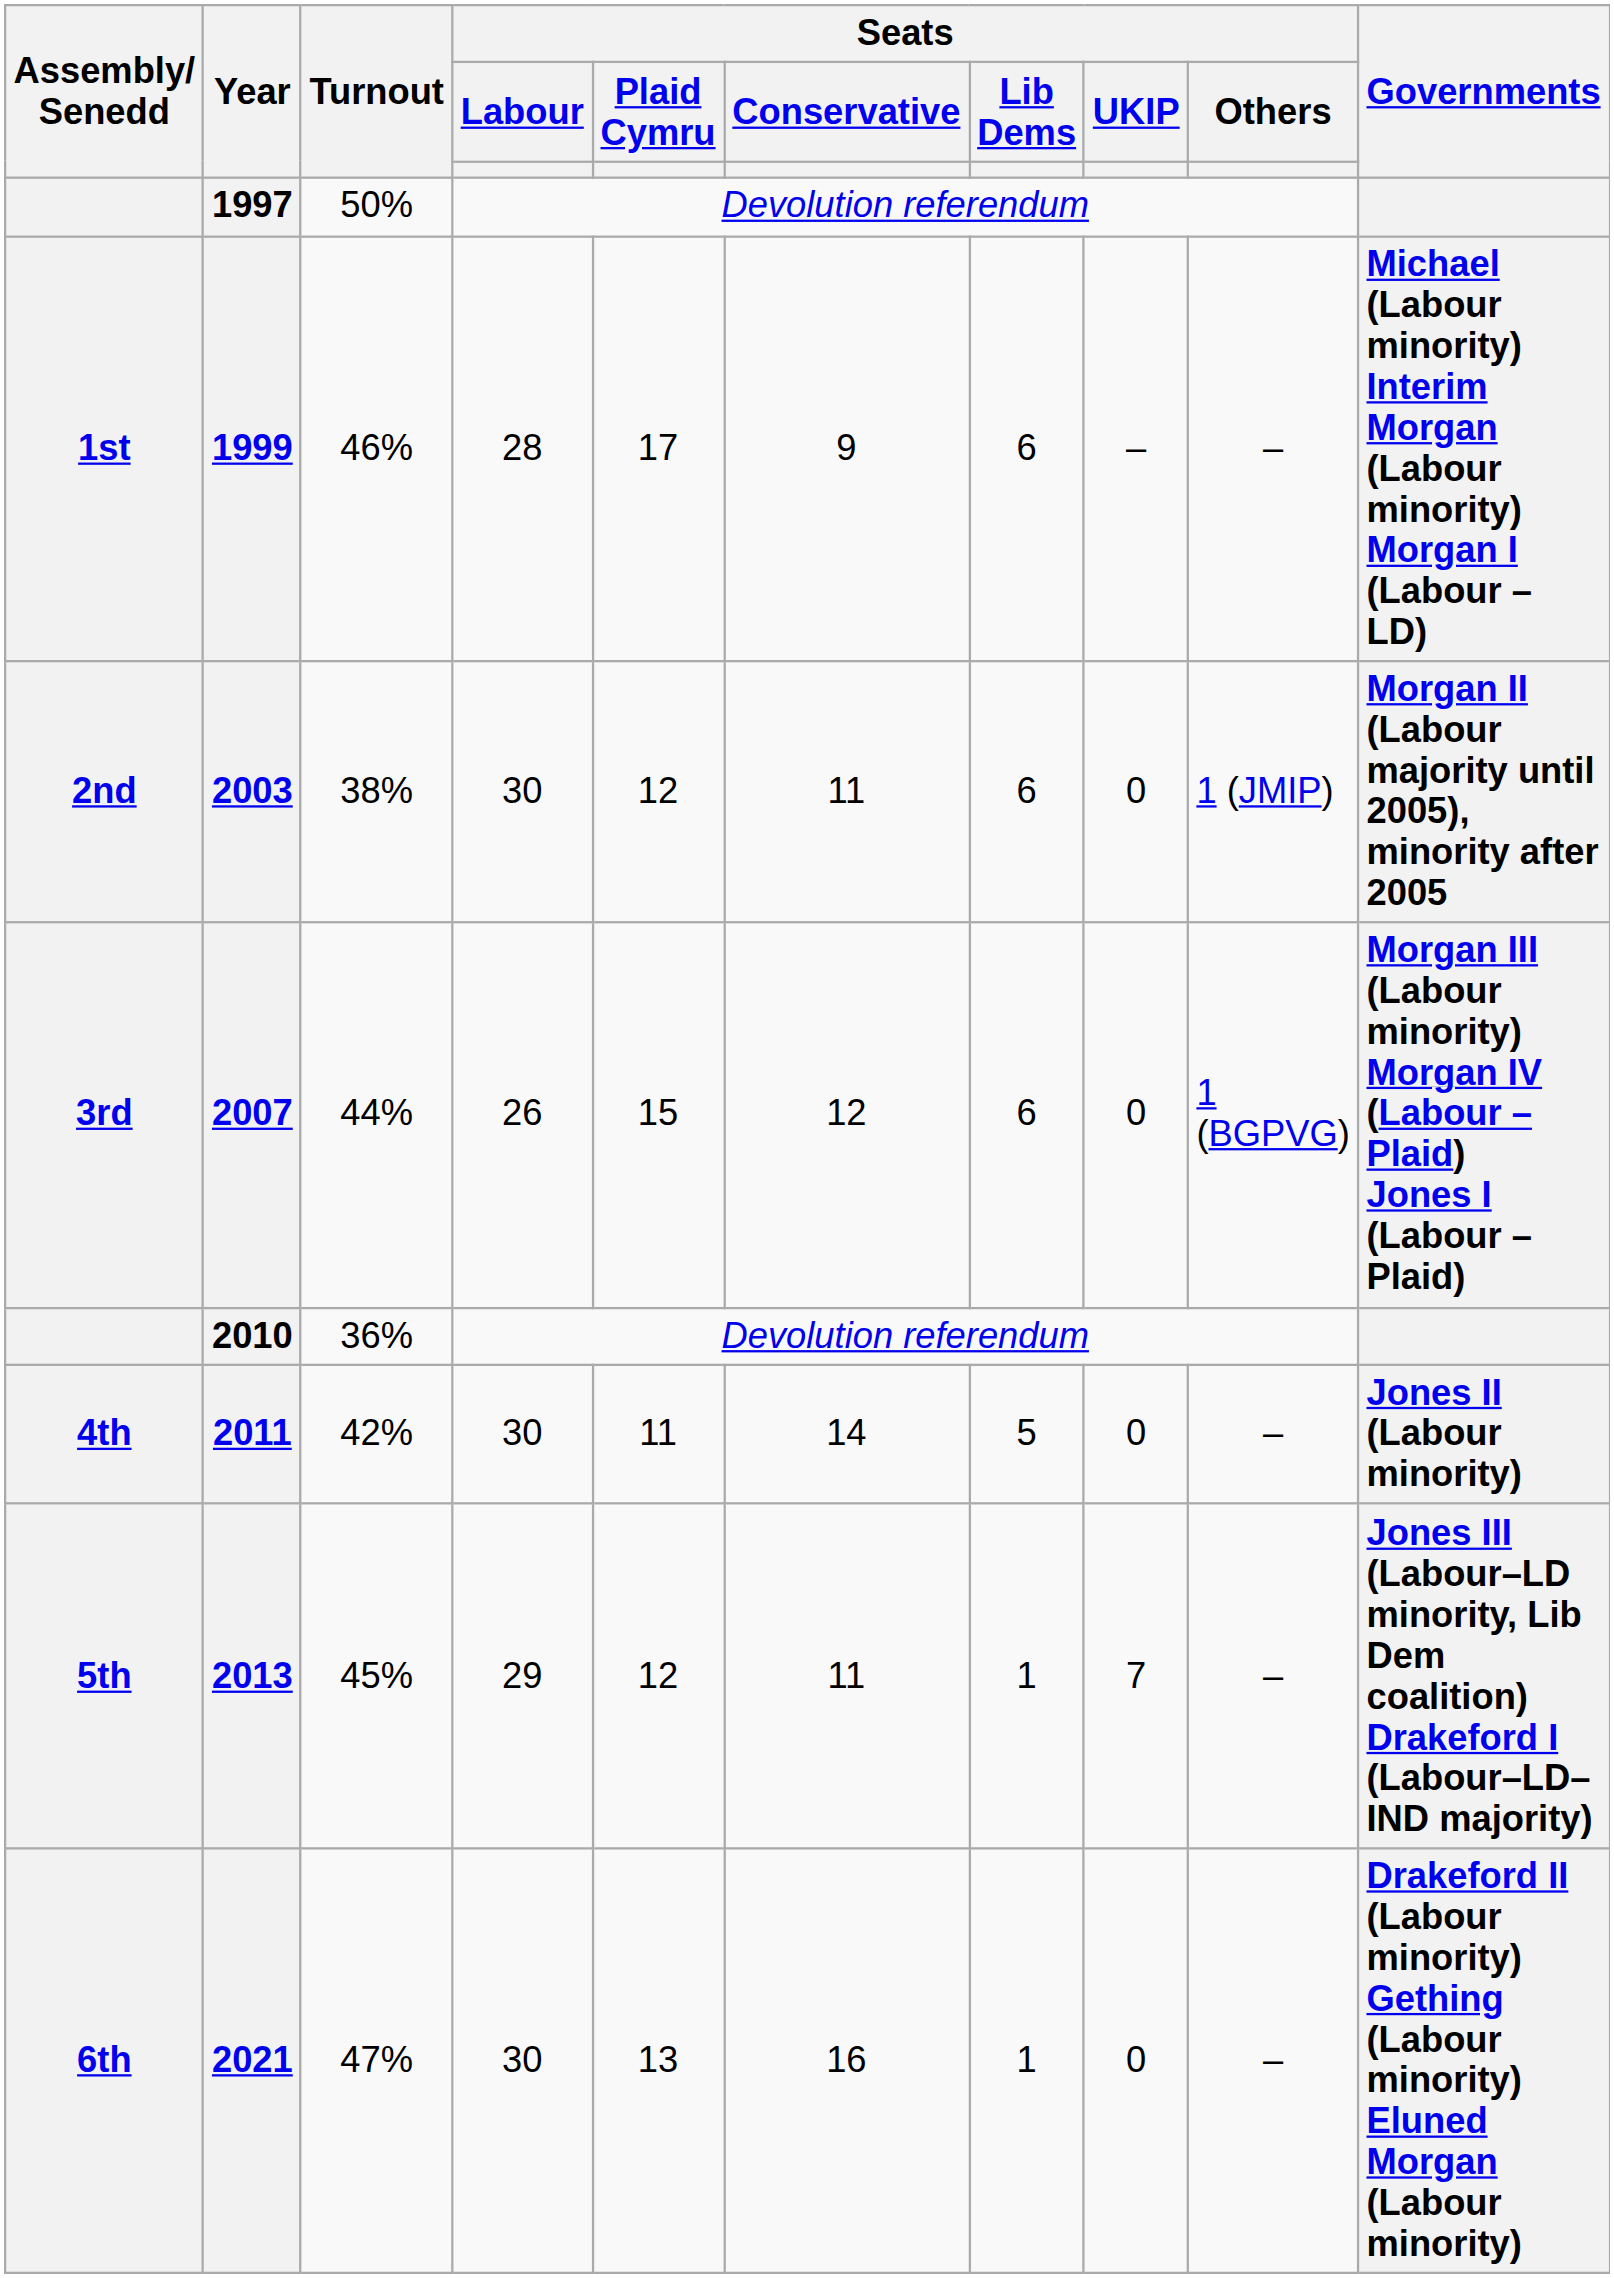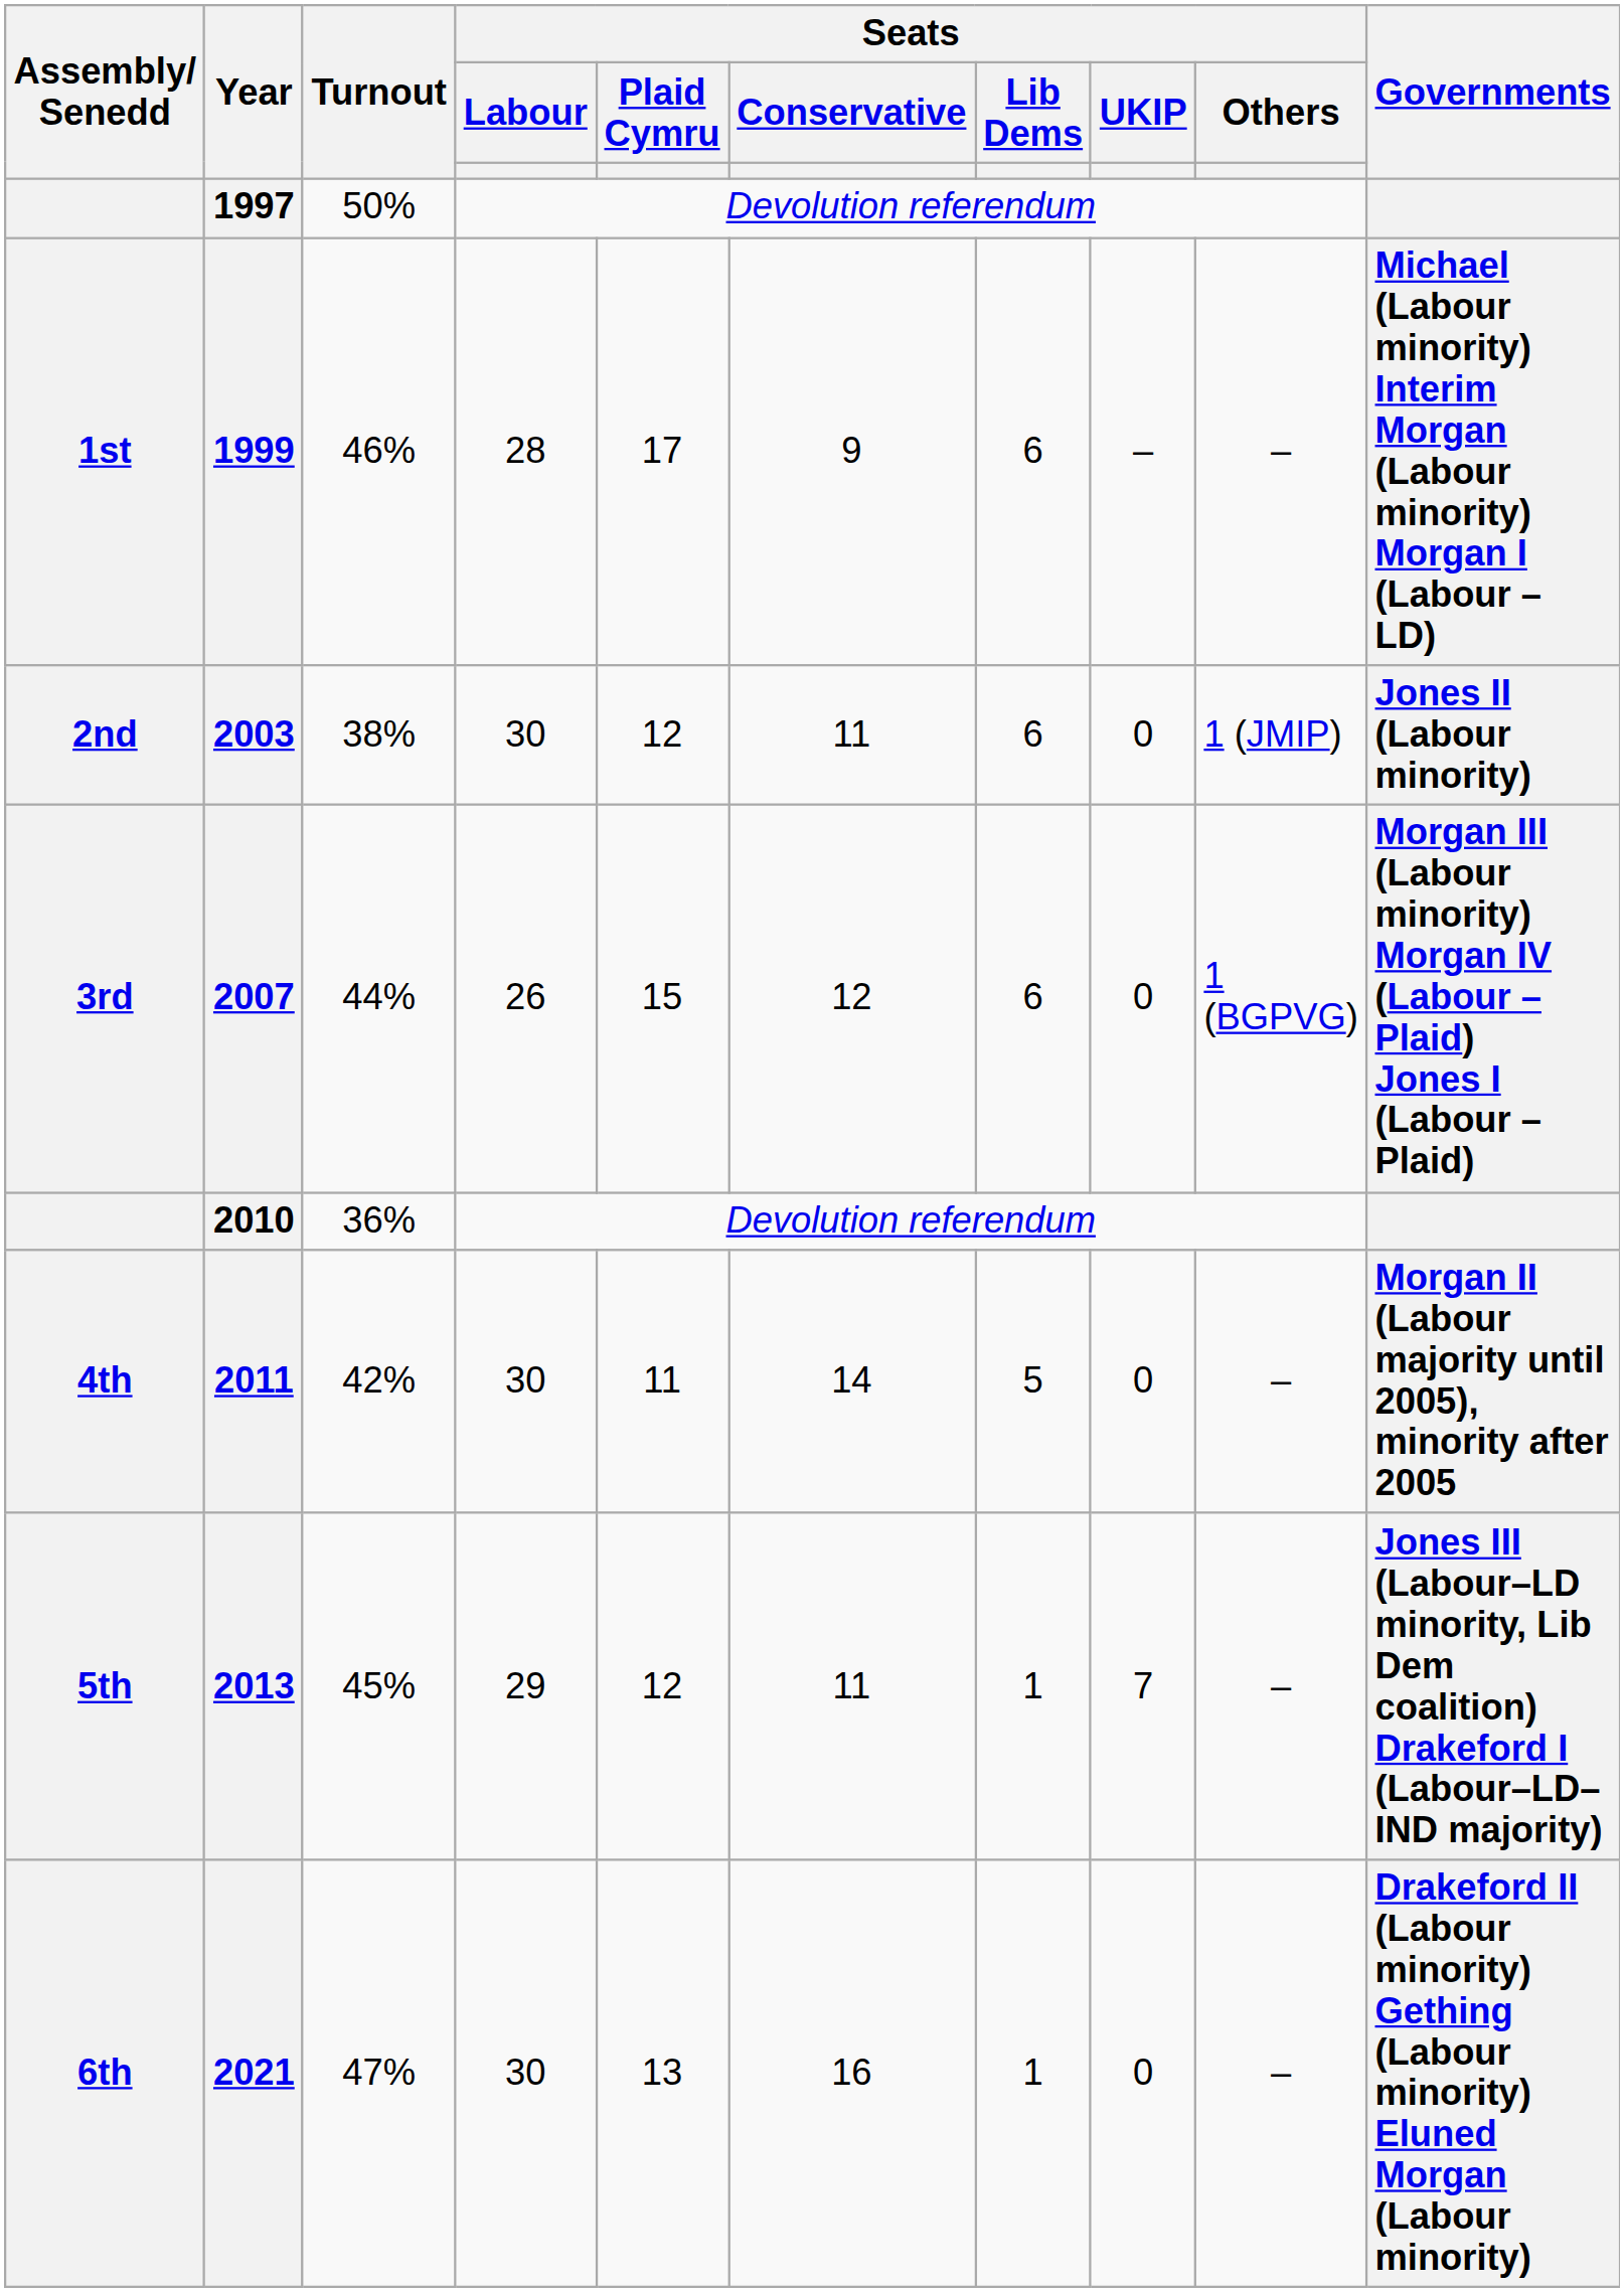38% | Governments: Morgan II (Labour majority until 2005), minority after 2005 -> Jones II (Labour minority)
42% | Governments: Jones II (Labour minority) -> Morgan II (Labour majority until 2005), minority after 2005
